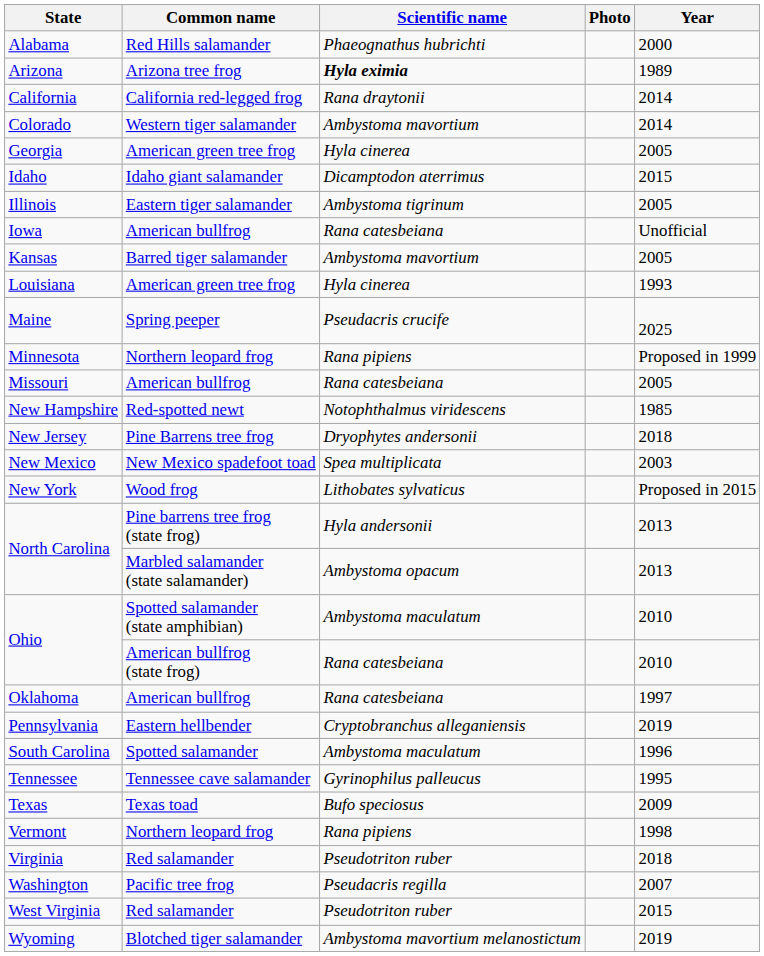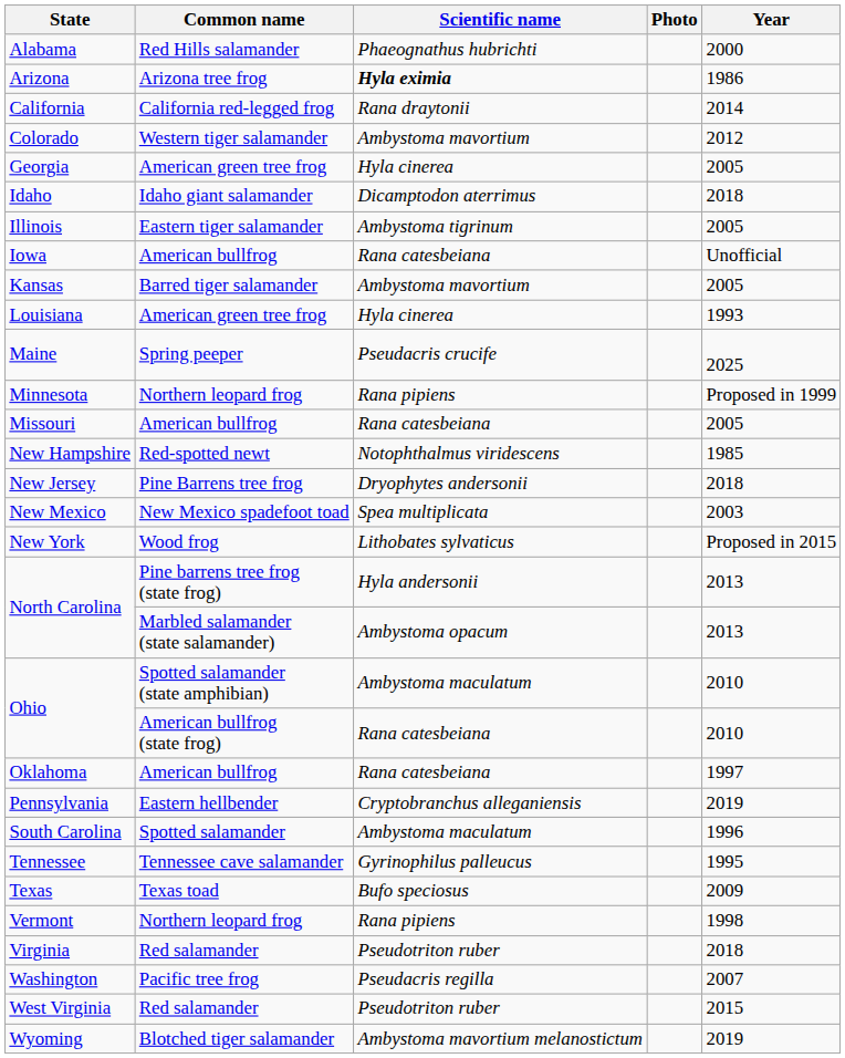Arizona | Year: 1989 -> 1986
Colorado | Year: 2014 -> 2012
Idaho | Year: 2015 -> 2018
